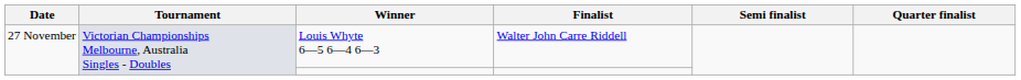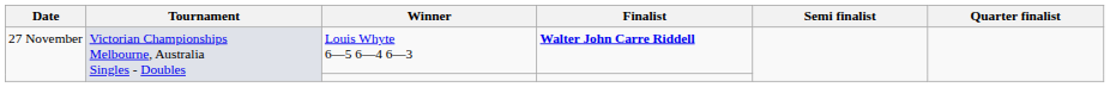Louis Whyte 6—5 6—4 6—3 | Finalist: normal -> bold
